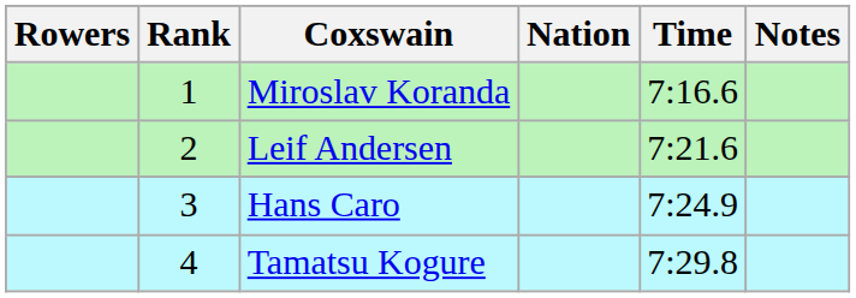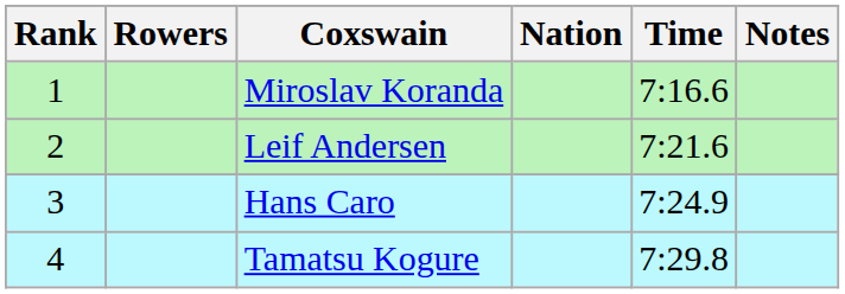columns swapped: Rank <-> Rowers
